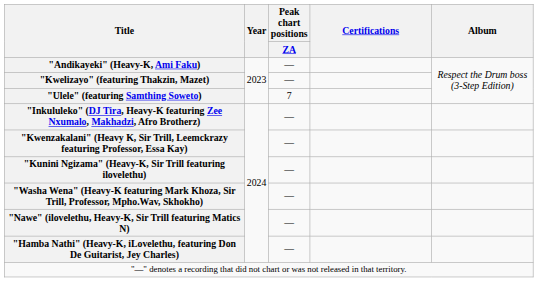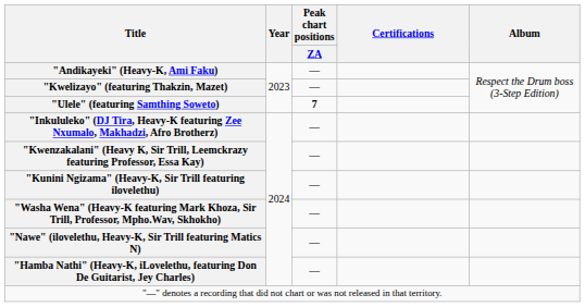"Ulele" (featuring Samthing Soweto) | Peak chart positions / ZA: normal -> bold
